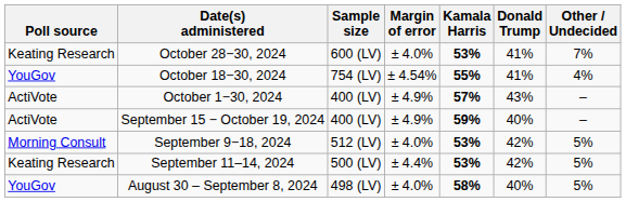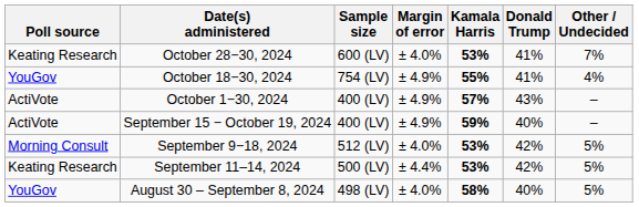October 18−30, 2024 | Margin of error: ± 4.54% -> ± 4.9%
